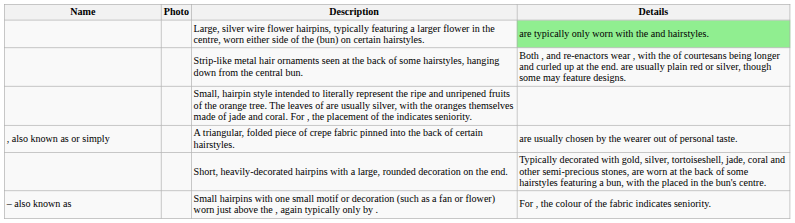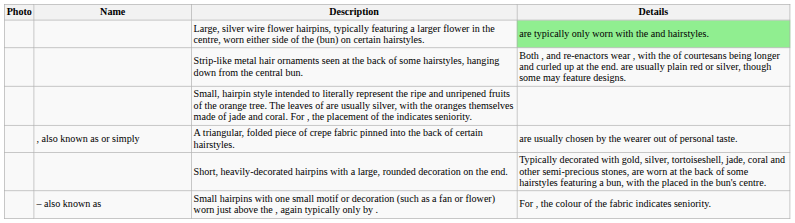columns swapped: Name <-> Photo
